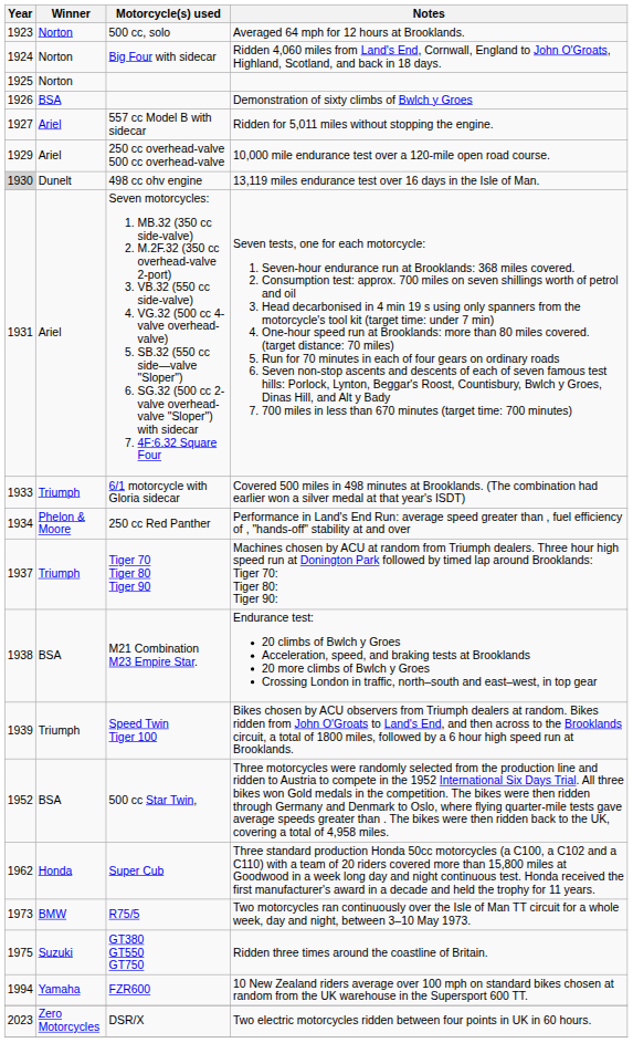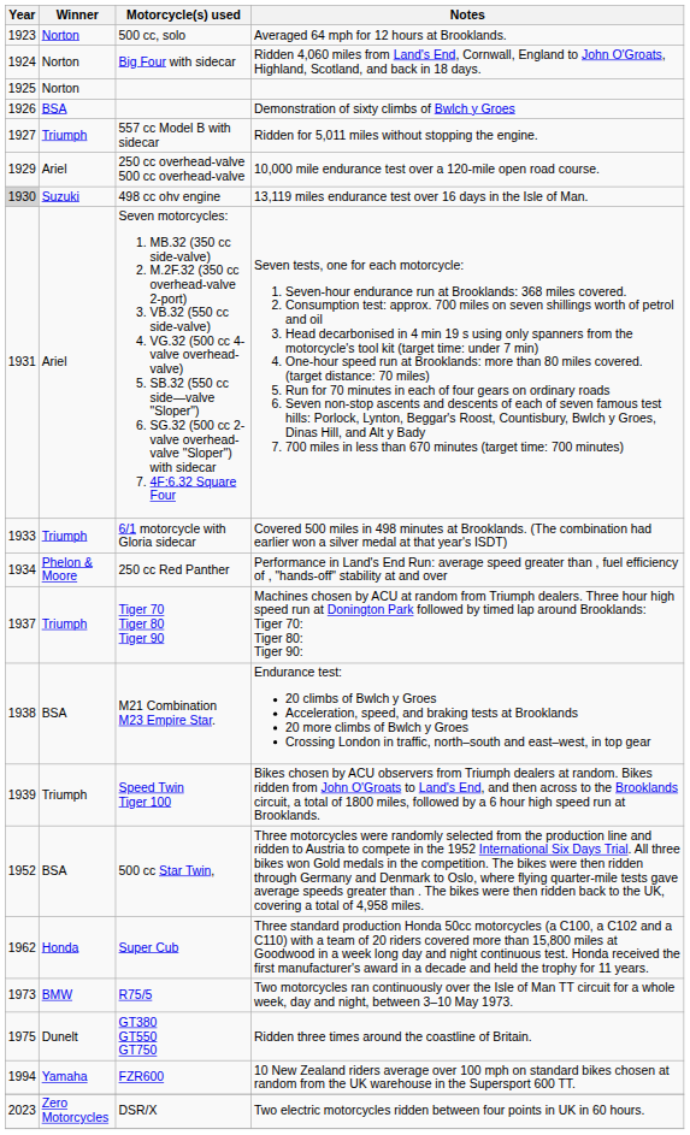Ridden for 5,011 miles without stopping the engine. | Winner: Ariel -> Triumph
13,119 miles endurance test over 16 days in the Isle of Man. | Winner: Dunelt -> Suzuki
Ridden three times around the coastline of Britain. | Winner: Suzuki -> Dunelt
